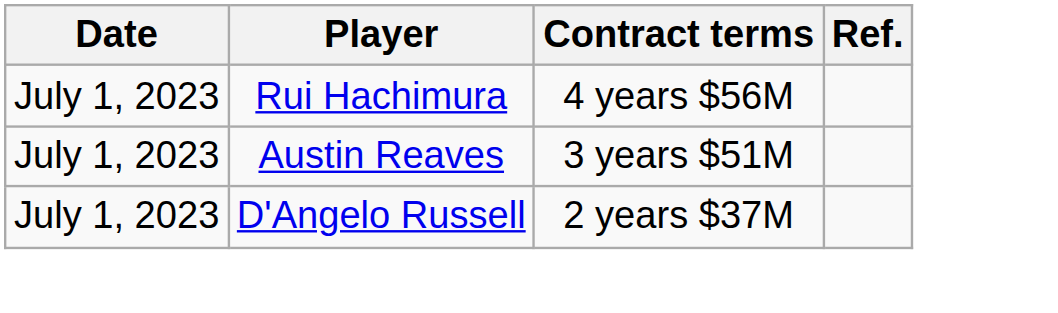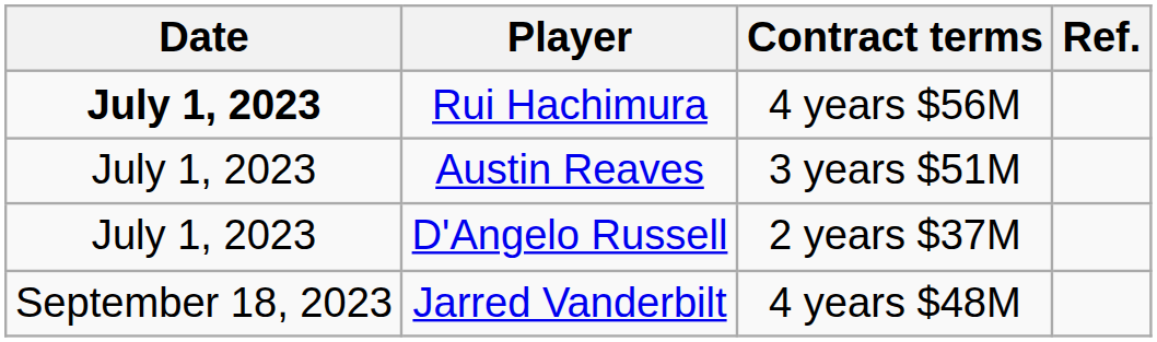Rui Hachimura | Date: normal -> bold
+ row: September 18, 2023 | Jarred Vanderbilt | 4 years $48M
